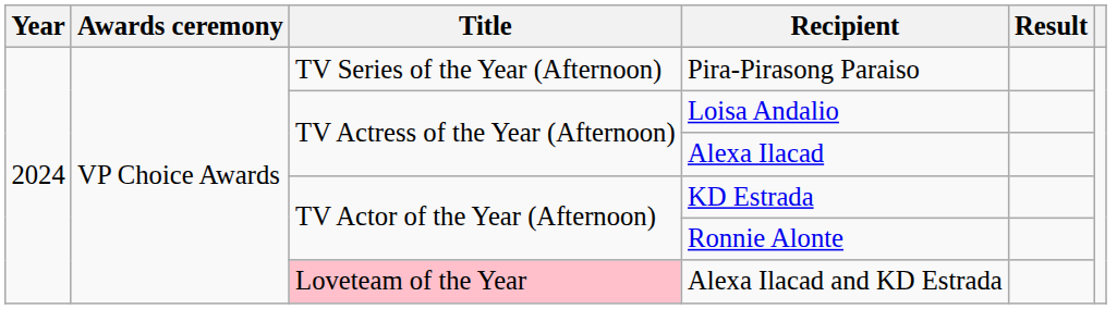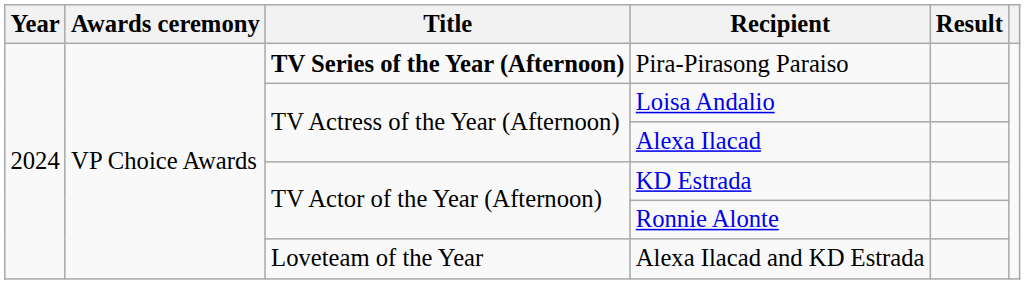Pira-Pirasong Paraiso | Title: normal -> bold
Alexa Ilacad and KD Estrada | Title: pink background -> no background
